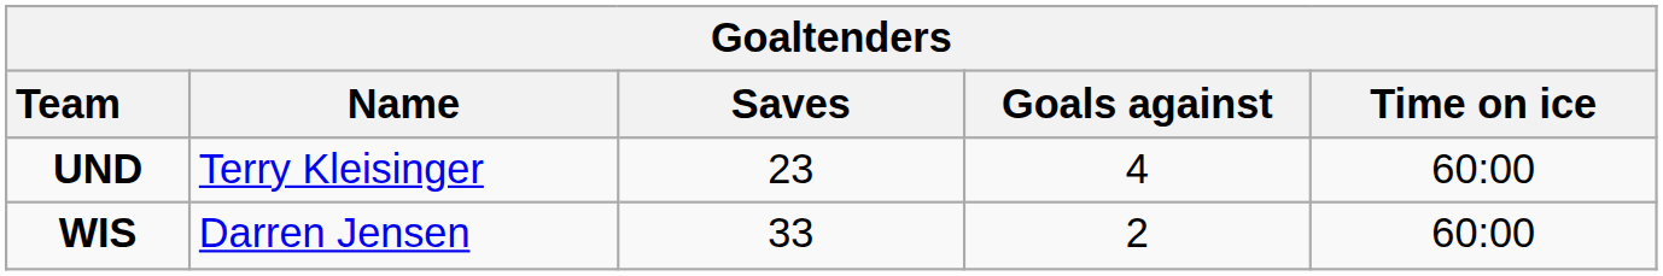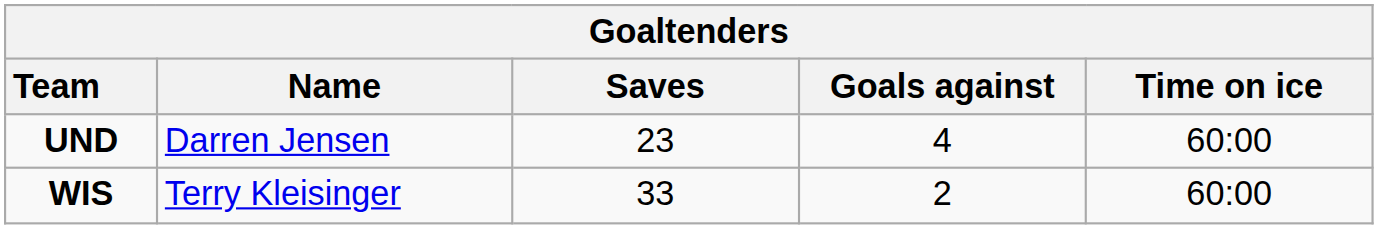UND | Name: Terry Kleisinger -> Darren Jensen
WIS | Name: Darren Jensen -> Terry Kleisinger
